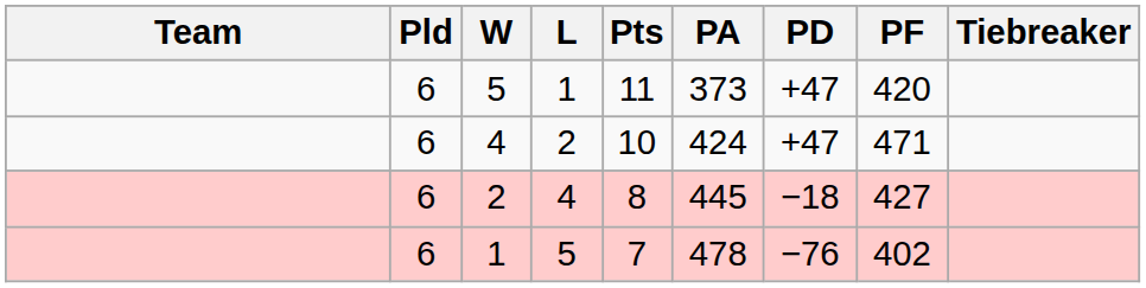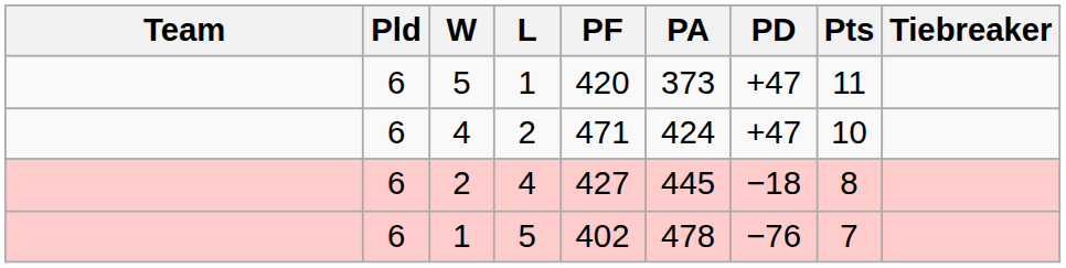columns swapped: PF <-> Pts
